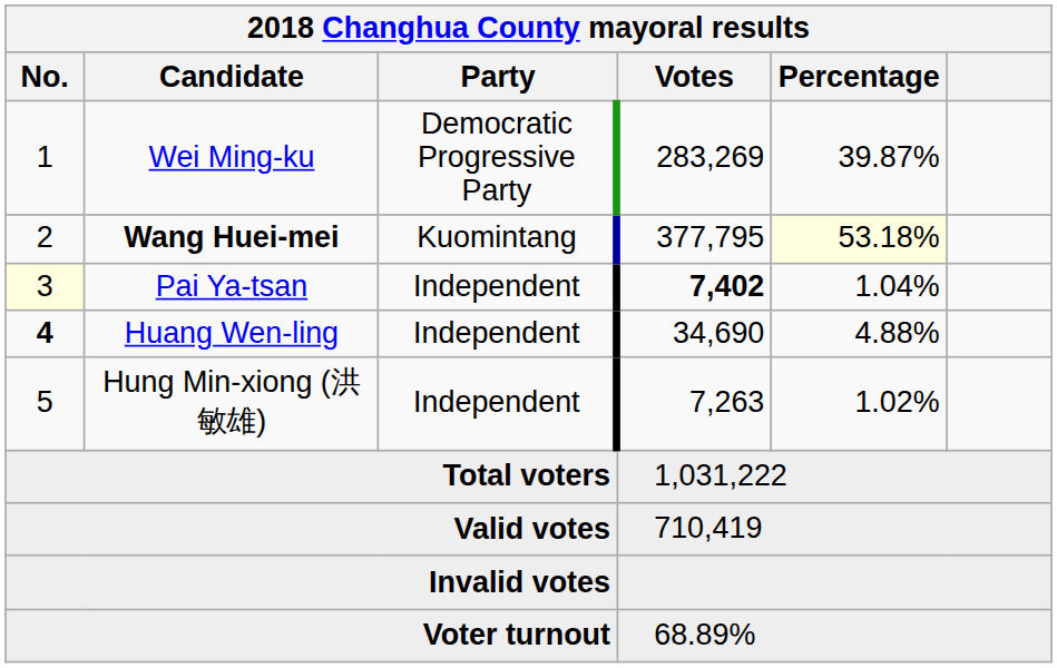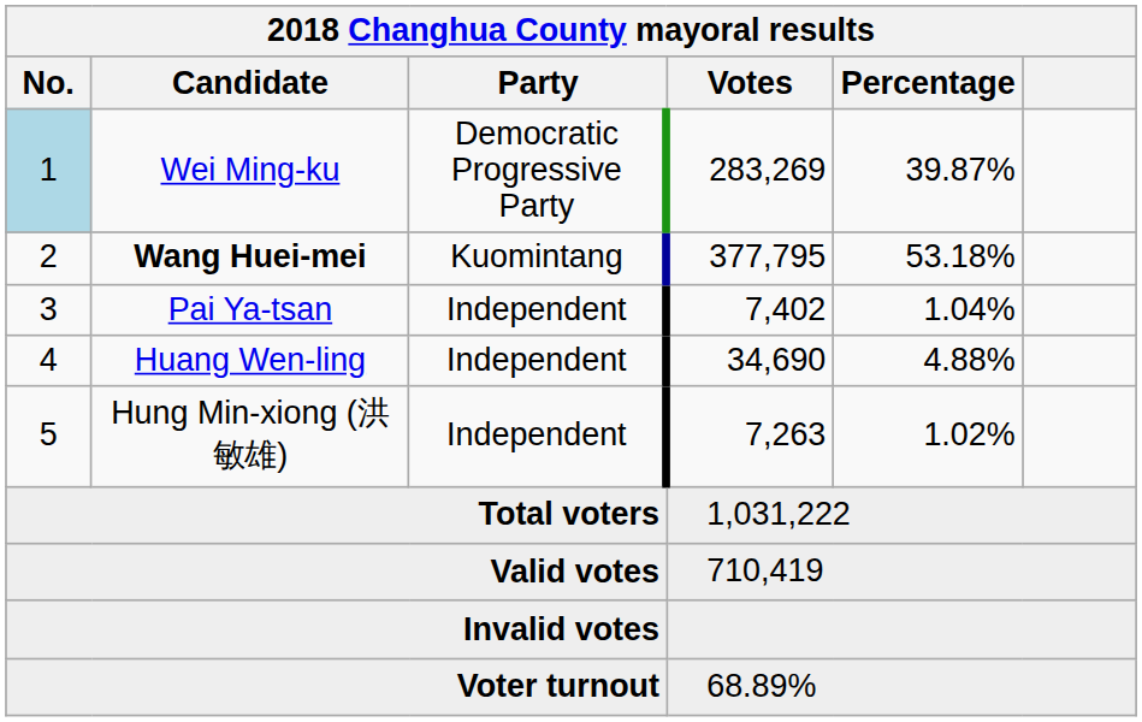Wei Ming-ku | No.: no background -> lightblue background
Wang Huei-mei | Percentage: lightyellow background -> no background
Pai Ya-tsan | No.: lightyellow background -> no background
Pai Ya-tsan | Votes: bold -> normal
Huang Wen-ling | No.: bold -> normal
